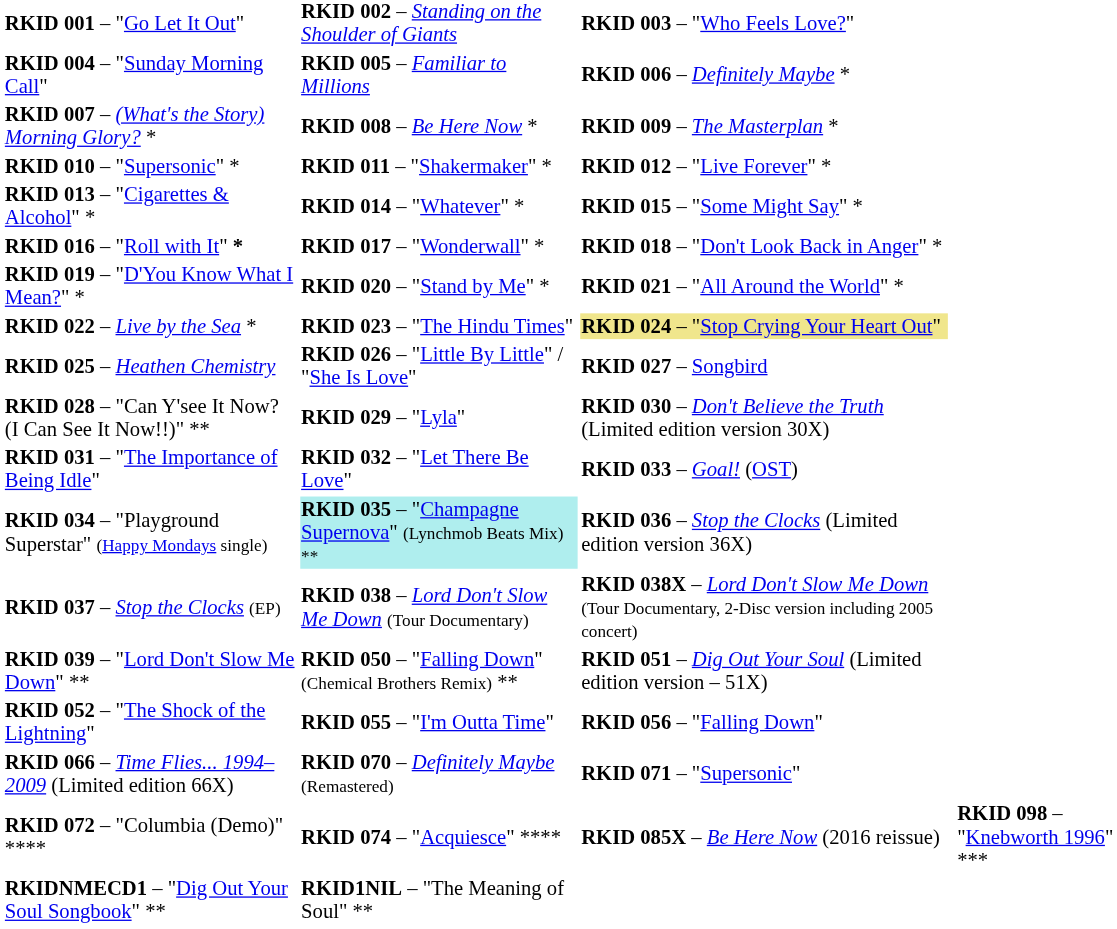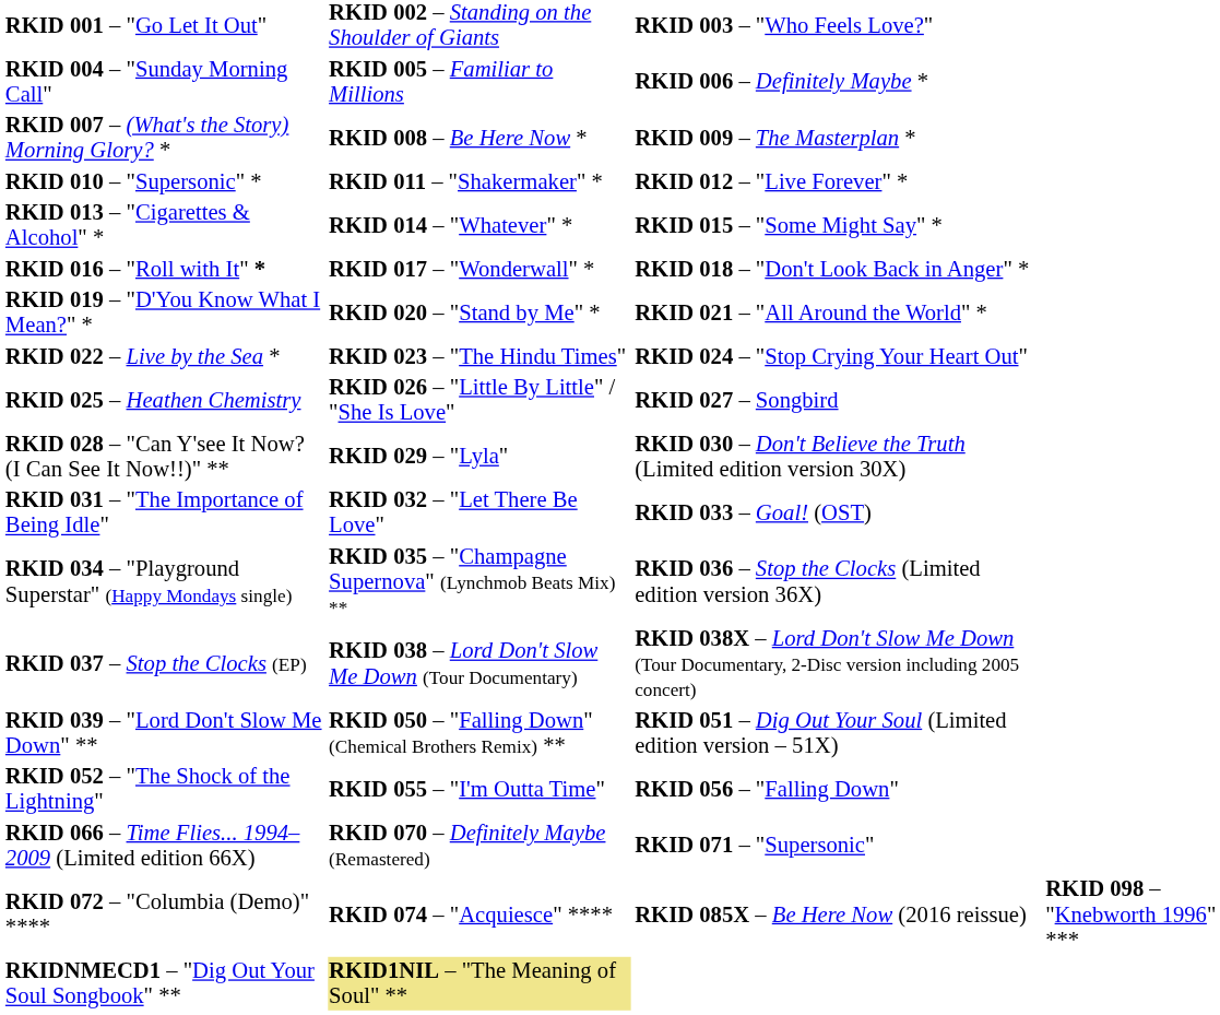RKID 022 – Live by the Sea * | column 3: khaki background -> no background
RKID 034 – "Playground Superstar" (Happy Mondays single) | column 2: paleturquoise background -> no background
RKIDNMECD1 – "Dig Out Your Soul Songbook" ** | column 2: no background -> khaki background
